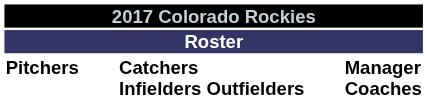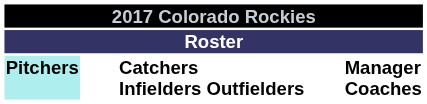Pitchers | column 1: no background -> paleturquoise background
